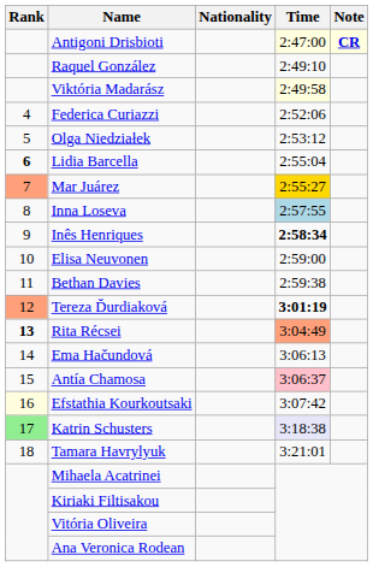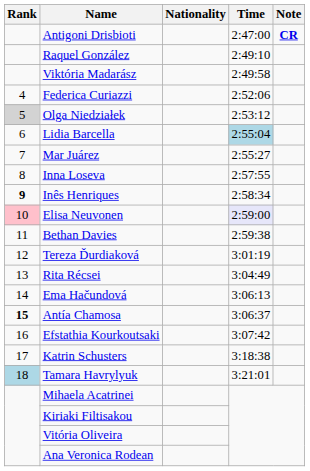Antigoni Drisbioti | Time: lightyellow background -> no background
Antigoni Drisbioti | Note: lightyellow background -> no background
Viktória Madarász | Time: lightyellow background -> no background
Olga Niedziałek | Rank: no background -> lightgrey background
Lidia Barcella | Rank: bold -> normal
Lidia Barcella | Time: no background -> lightblue background
Mar Juárez | Rank: lightsalmon background -> no background
Mar Juárez | Time: gold background -> no background
Inna Loseva | Time: lightblue background -> no background
Inês Henriques | Rank: normal -> bold
Inês Henriques | Time: bold -> normal
Elisa Neuvonen | Rank: no background -> pink background
Elisa Neuvonen | Time: no background -> lavender background
Tereza Ďurdiaková | Rank: lightsalmon background -> no background
Tereza Ďurdiaková | Time: bold -> normal
Rita Récsei | Rank: bold -> normal
Rita Récsei | Time: lightsalmon background -> no background
Antía Chamosa | Rank: normal -> bold
Antía Chamosa | Time: pink background -> no background
Efstathia Kourkoutsaki | Rank: lightyellow background -> no background
Katrin Schusters | Rank: lightgreen background -> no background
Katrin Schusters | Time: lavender background -> no background
Tamara Havrylyuk | Rank: no background -> lightblue background
